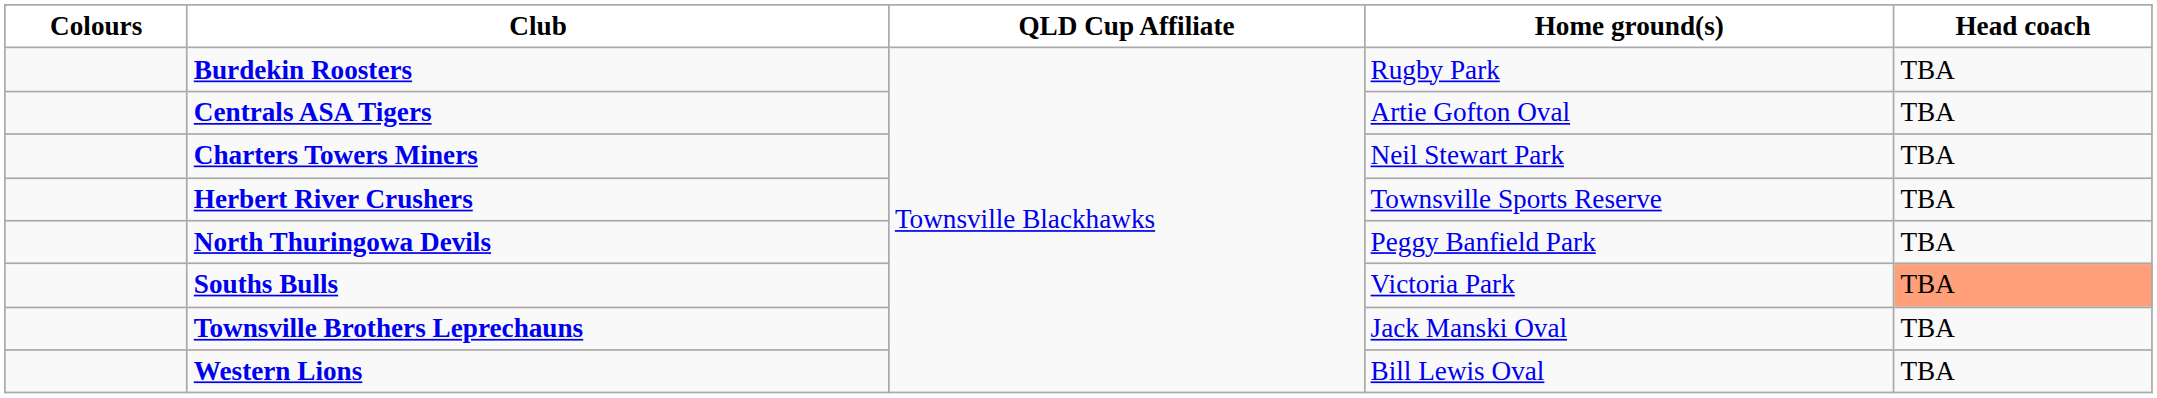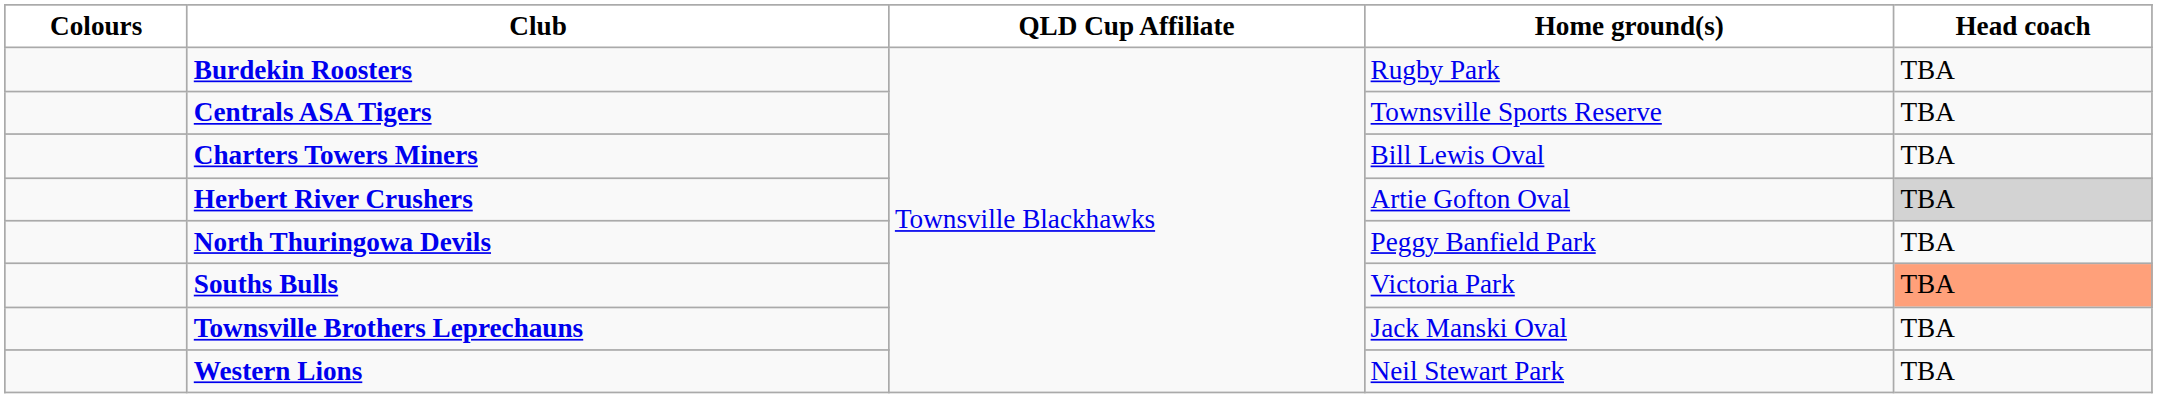Centrals ASA Tigers | Home ground(s): Artie Gofton Oval -> Townsville Sports Reserve
Charters Towers Miners | Home ground(s): Neil Stewart Park -> Bill Lewis Oval
Herbert River Crushers | Home ground(s): Townsville Sports Reserve -> Artie Gofton Oval
Herbert River Crushers | Head coach: no background -> lightgrey background
Western Lions | Home ground(s): Bill Lewis Oval -> Neil Stewart Park
